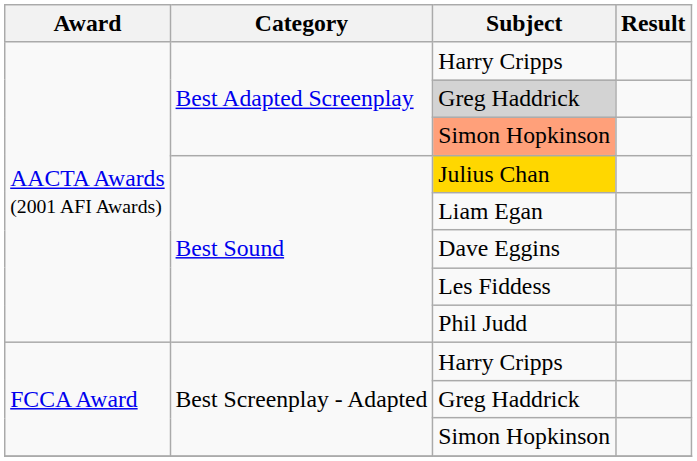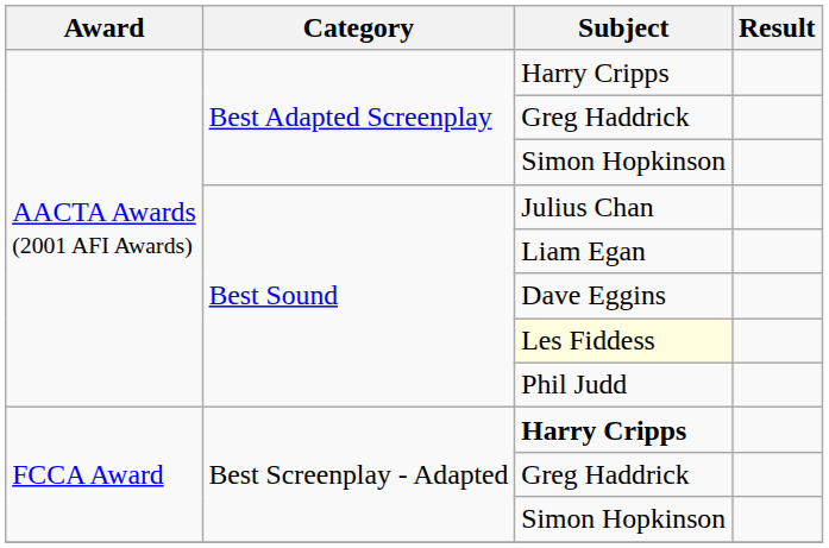Best Adapted Screenplay / Greg Haddrick | Subject: lightgrey background -> no background
Best Adapted Screenplay / Simon Hopkinson | Subject: lightsalmon background -> no background
Julius Chan | Subject: gold background -> no background
Les Fiddess | Subject: no background -> lightyellow background
Best Screenplay - Adapted / Harry Cripps | Subject: normal -> bold
